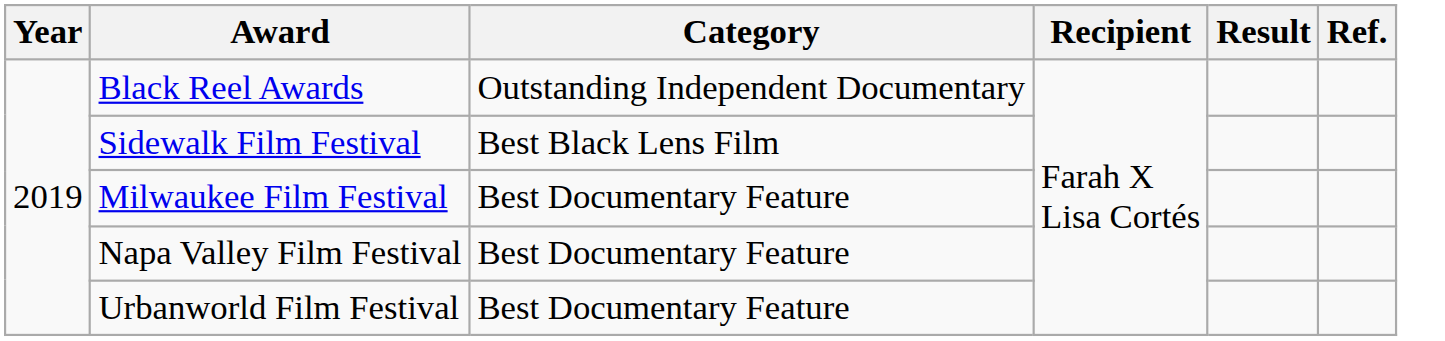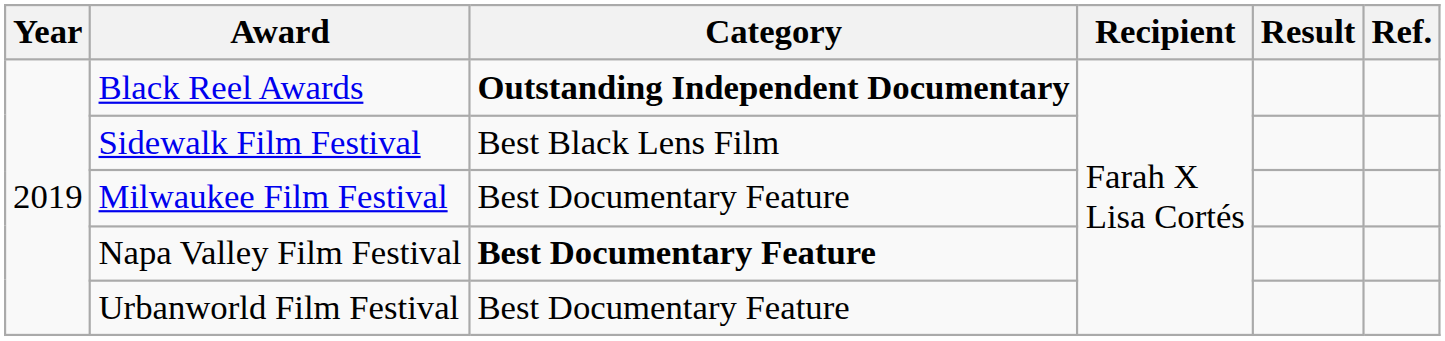Black Reel Awards | Category: normal -> bold
Napa Valley Film Festival | Category: normal -> bold
